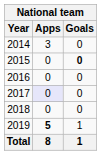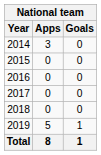2015 | Goals: bold -> normal
2017 | Apps: lavender background -> no background
2019 | Apps: bold -> normal
